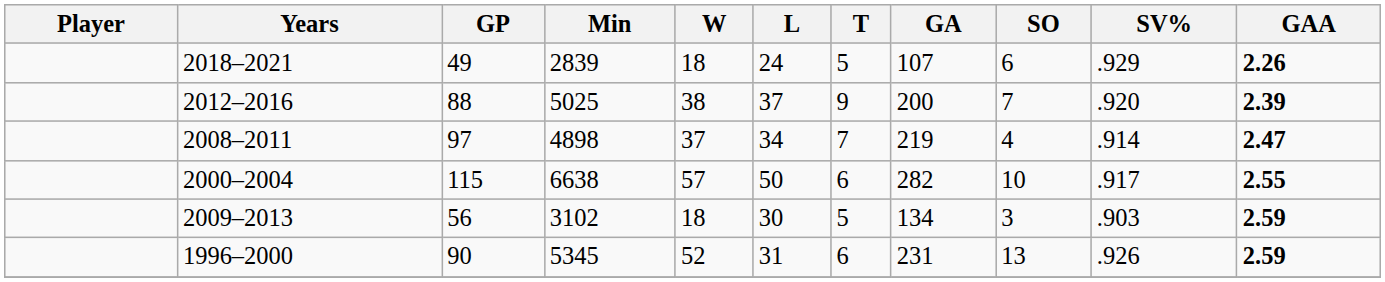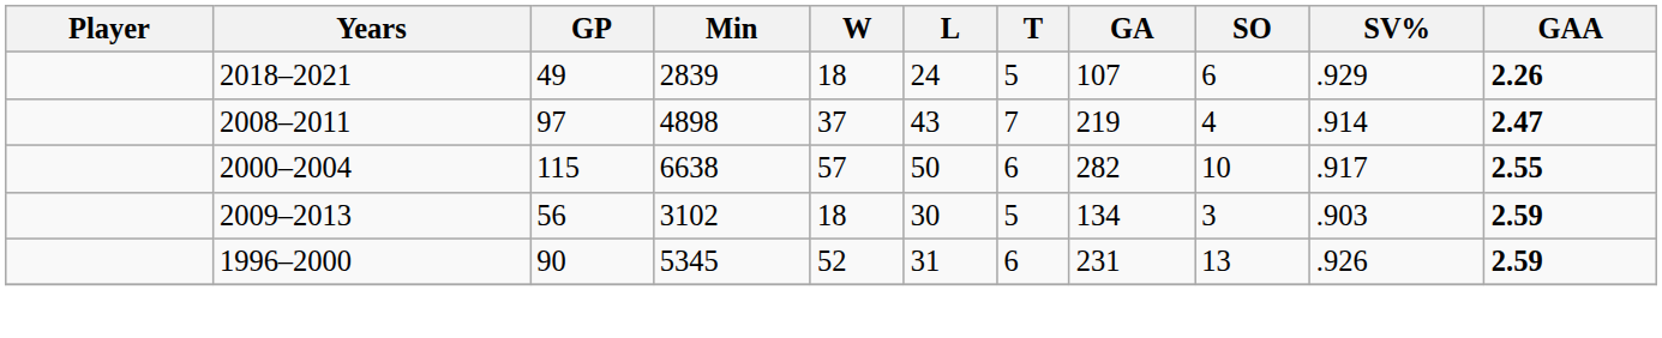- row: 2012–2016 | 88 | 5025 | 38 | 37 | 9 | 200 | 7 | .920 | 2.39
2008–2011 | L: 34 -> 43
